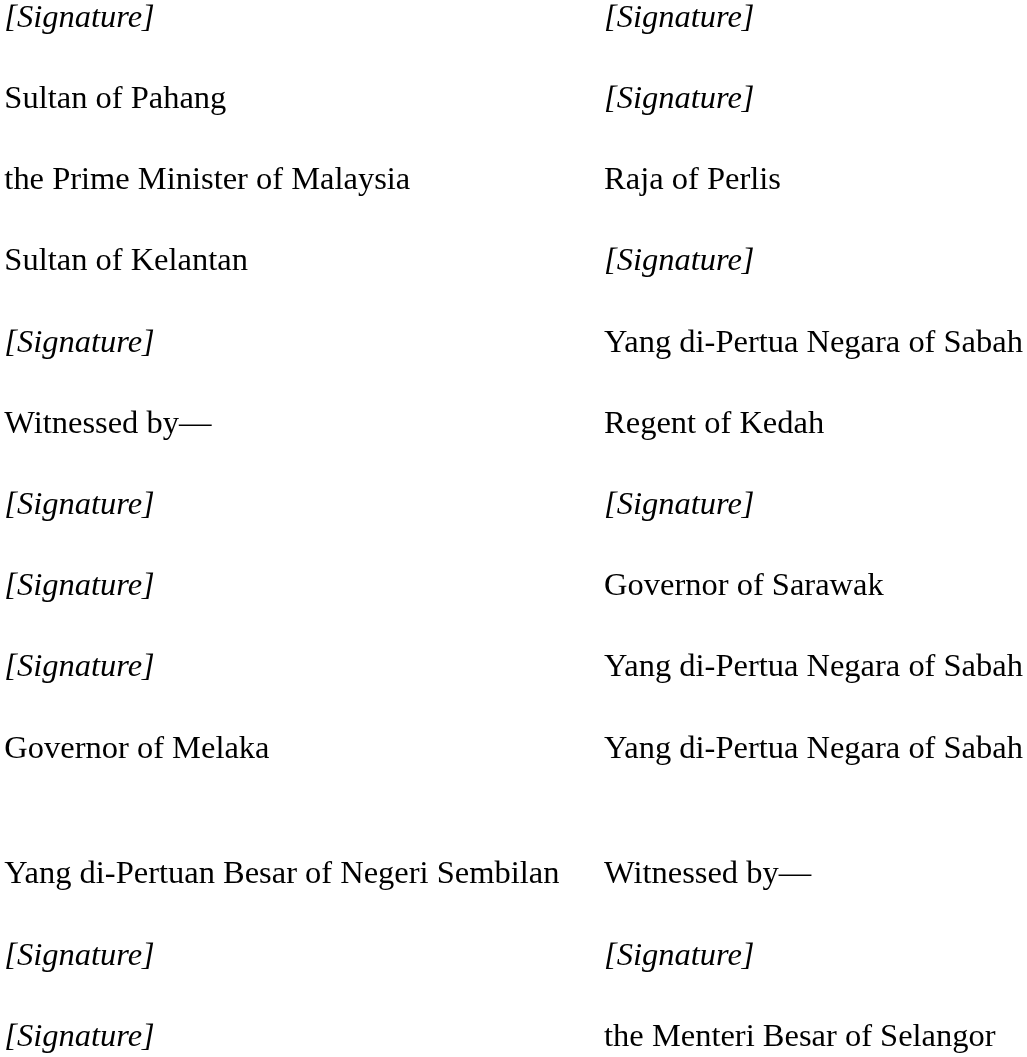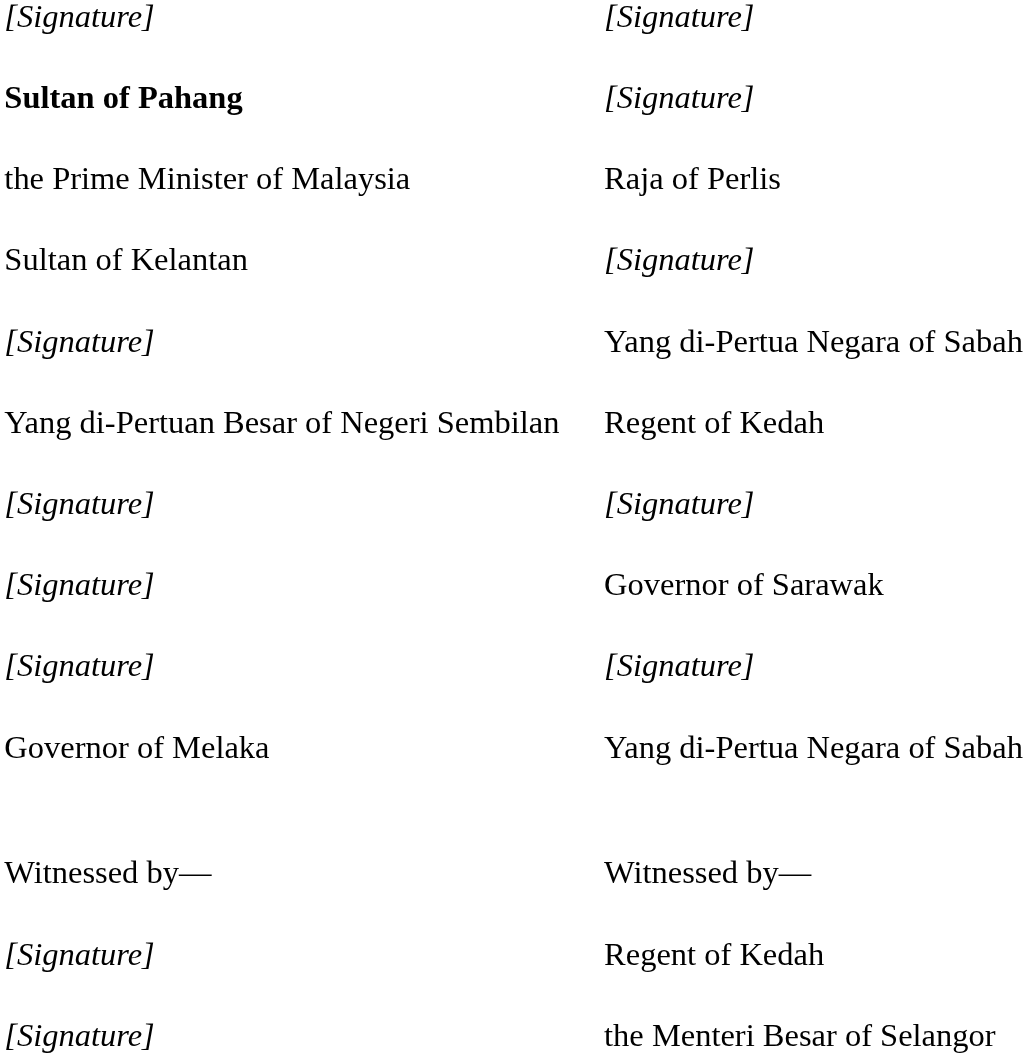row 2 | column 1: normal -> bold
row 6 | column 1: Witnessed by— -> Yang di-Pertuan Besar of Negeri Sembilan
row 9 | column 2: Yang di-Pertua Negara of Sabah -> [Signature]
row 11 | column 1: Yang di-Pertuan Besar of Negeri Sembilan -> Witnessed by—
row 12 | column 2: [Signature] -> Regent of Kedah
